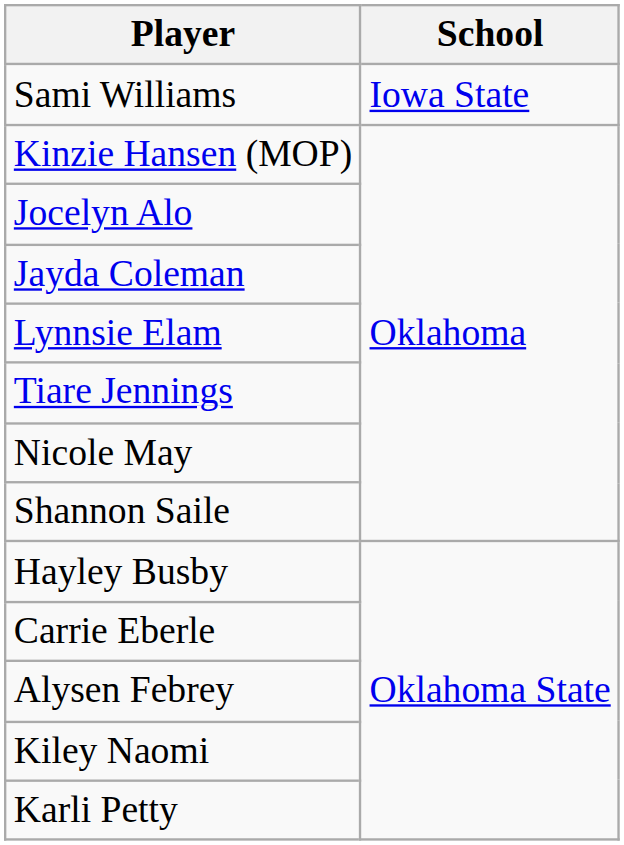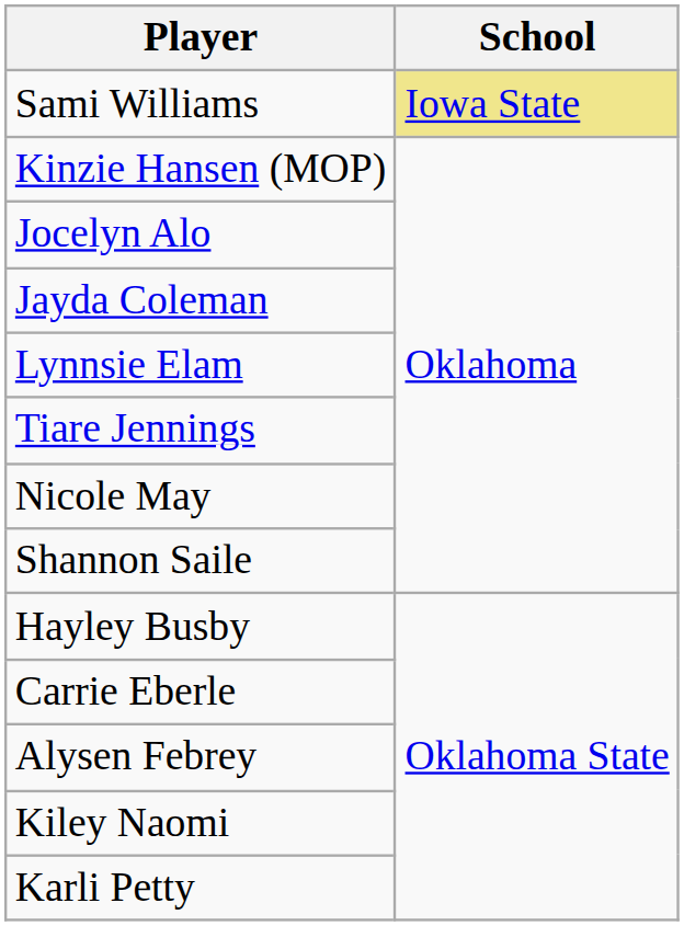Sami Williams | School: no background -> khaki background
